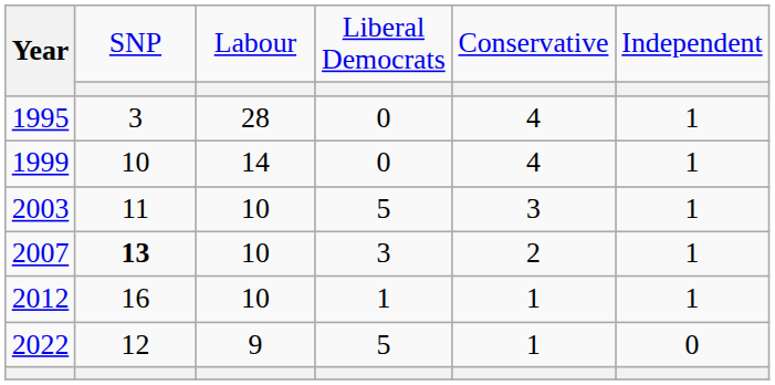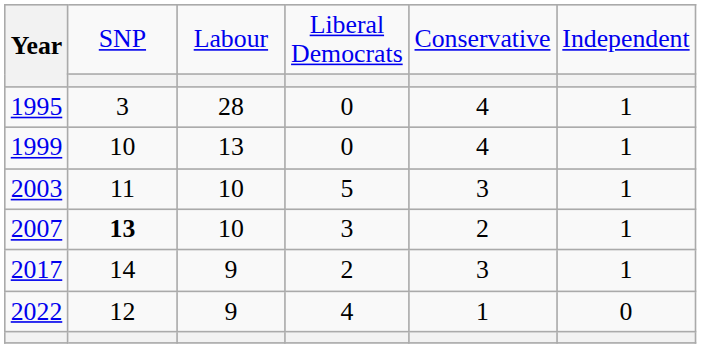1999 | column 3: 14 -> 13
- row: 2012 | 16 | 10 | 1 | 1 | 1
+ row: 2017 | 14 | 9 | 2 | 3 | 1
2022 | column 4: 5 -> 4
